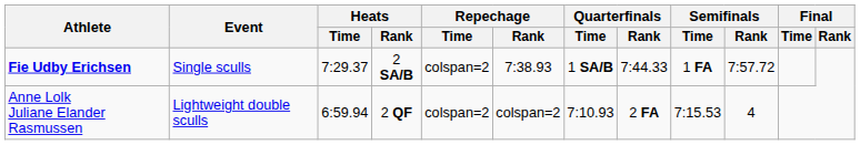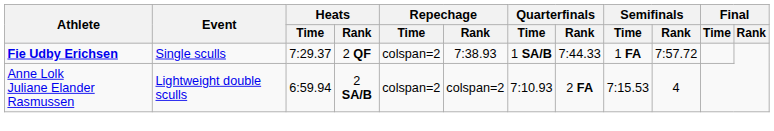Fie Udby Erichsen | Heats / Rank: 2 SA/B -> 2 QF
Anne Lolk Juliane Elander Rasmussen | Heats / Rank: 2 QF -> 2 SA/B
